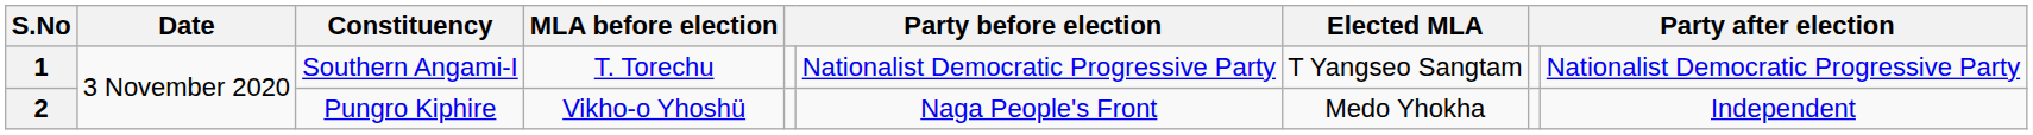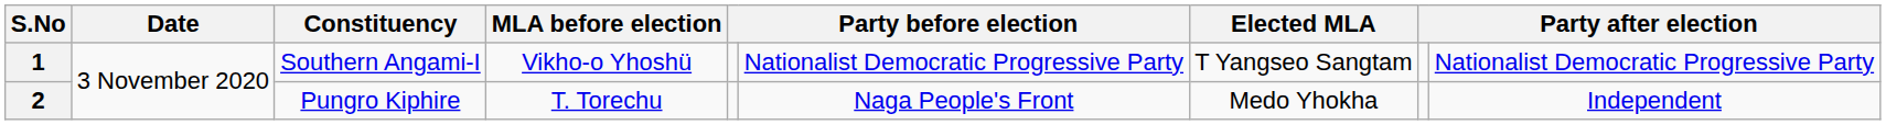1 | MLA before election: T. Torechu -> Vikho-o Yhoshü
2 | MLA before election: Vikho-o Yhoshü -> T. Torechu
